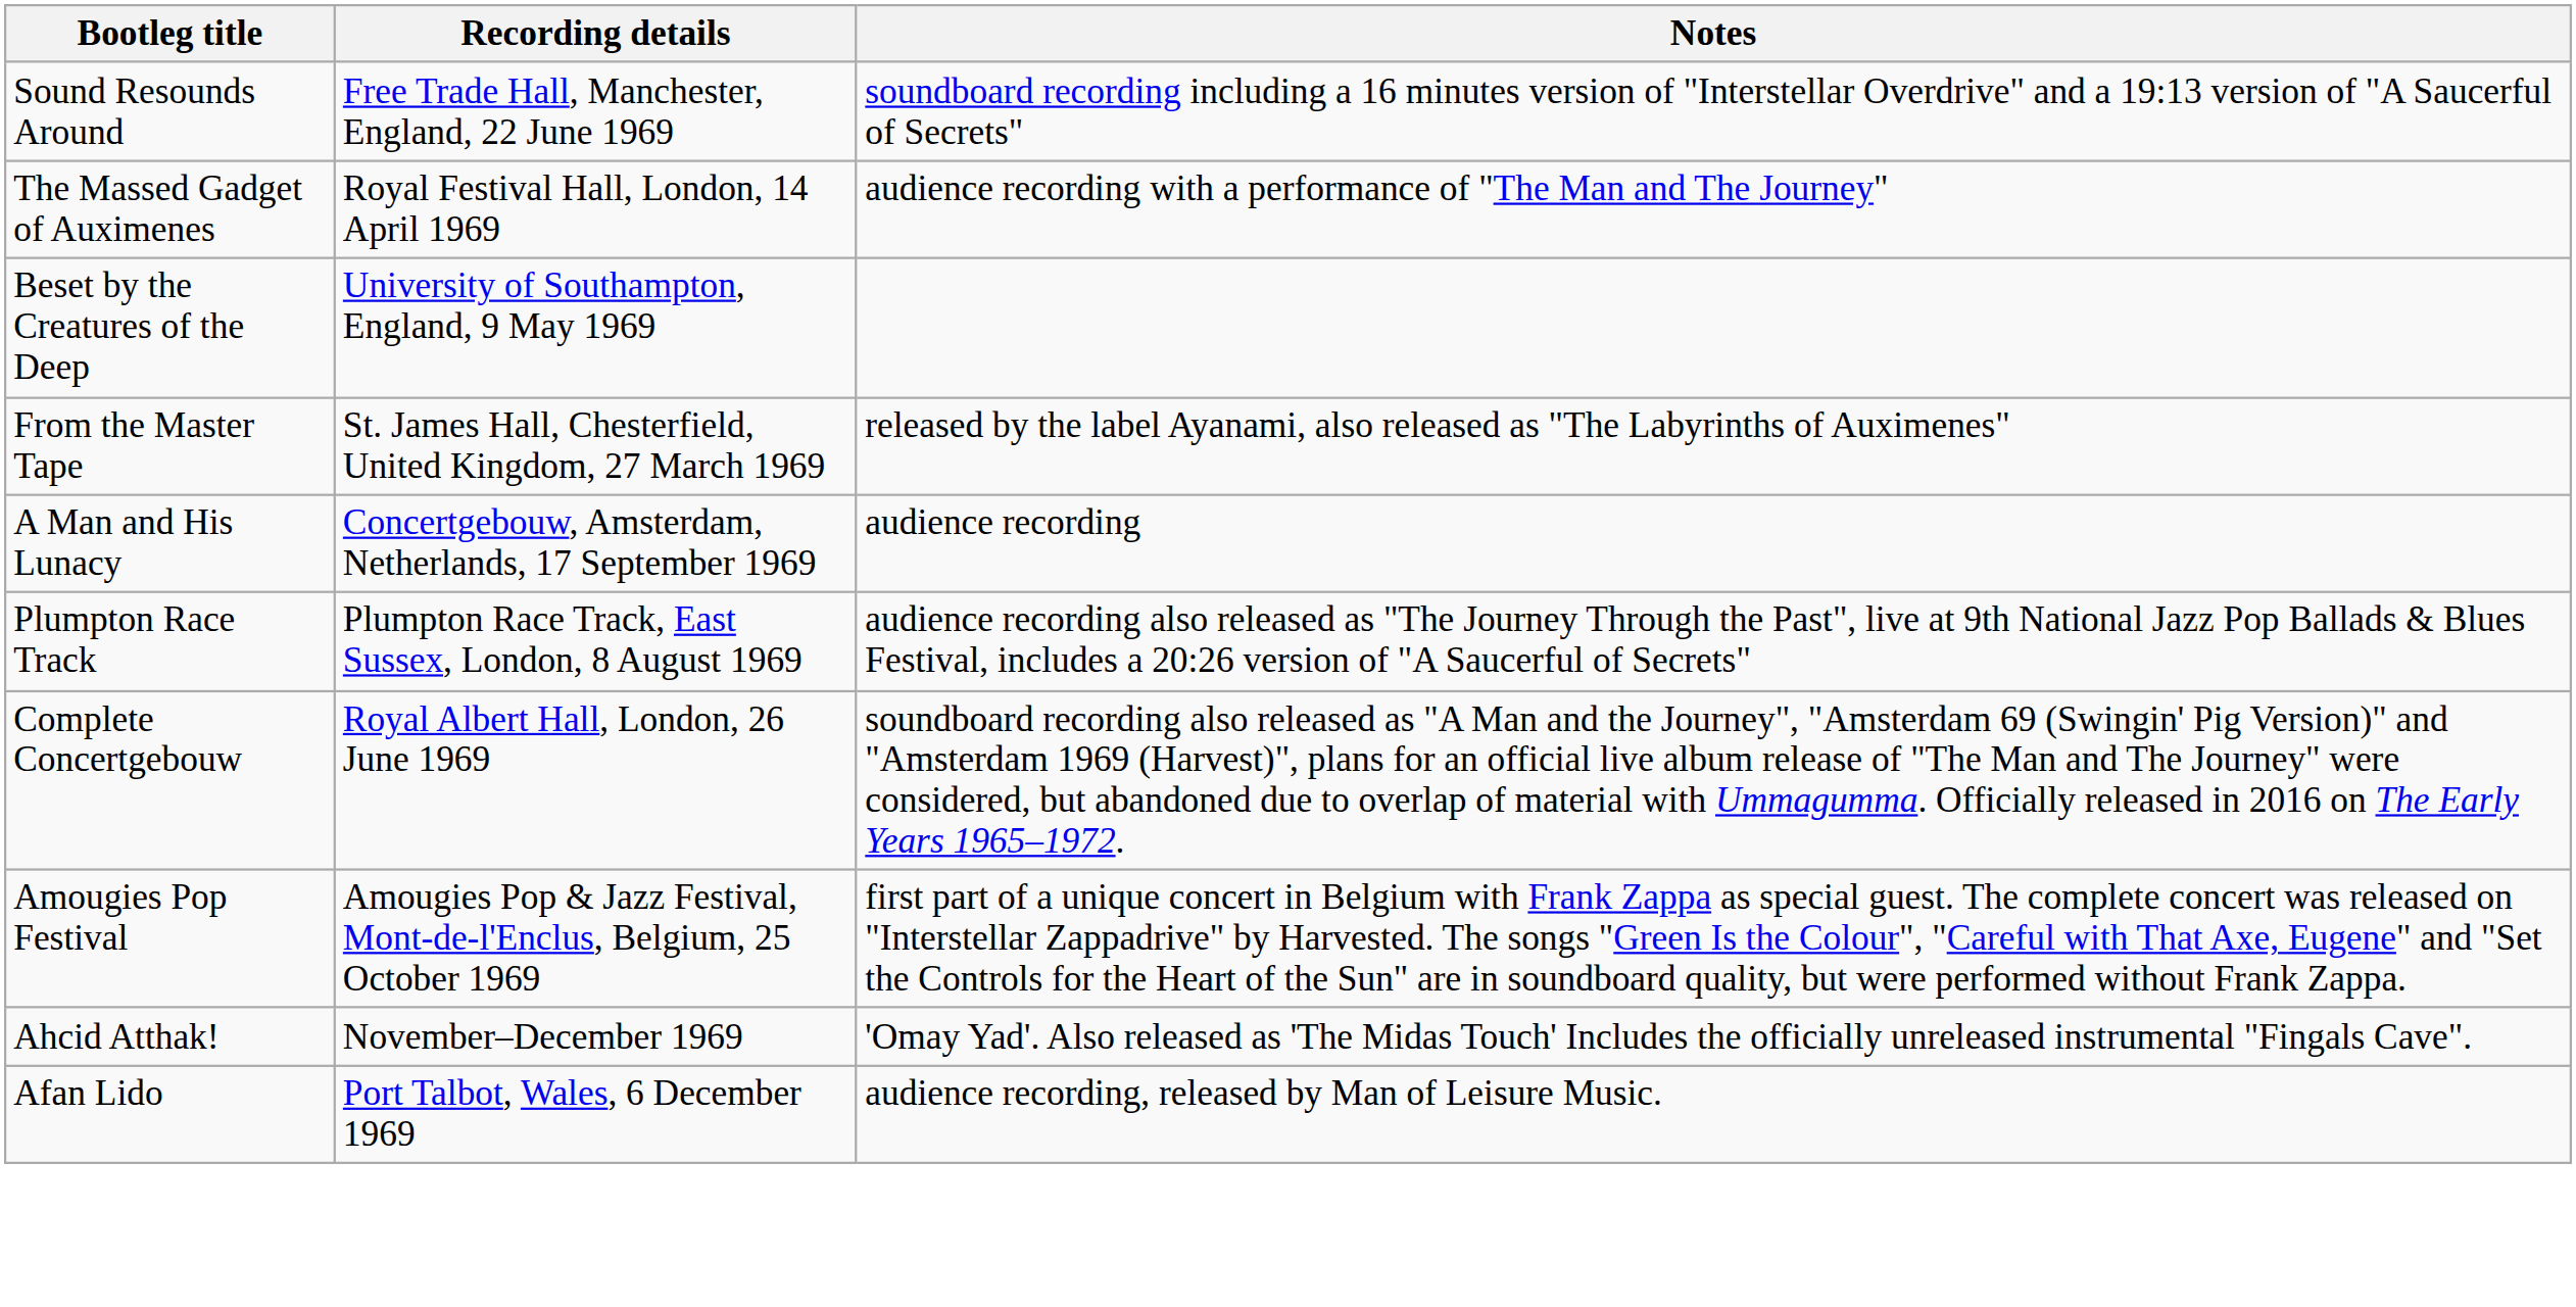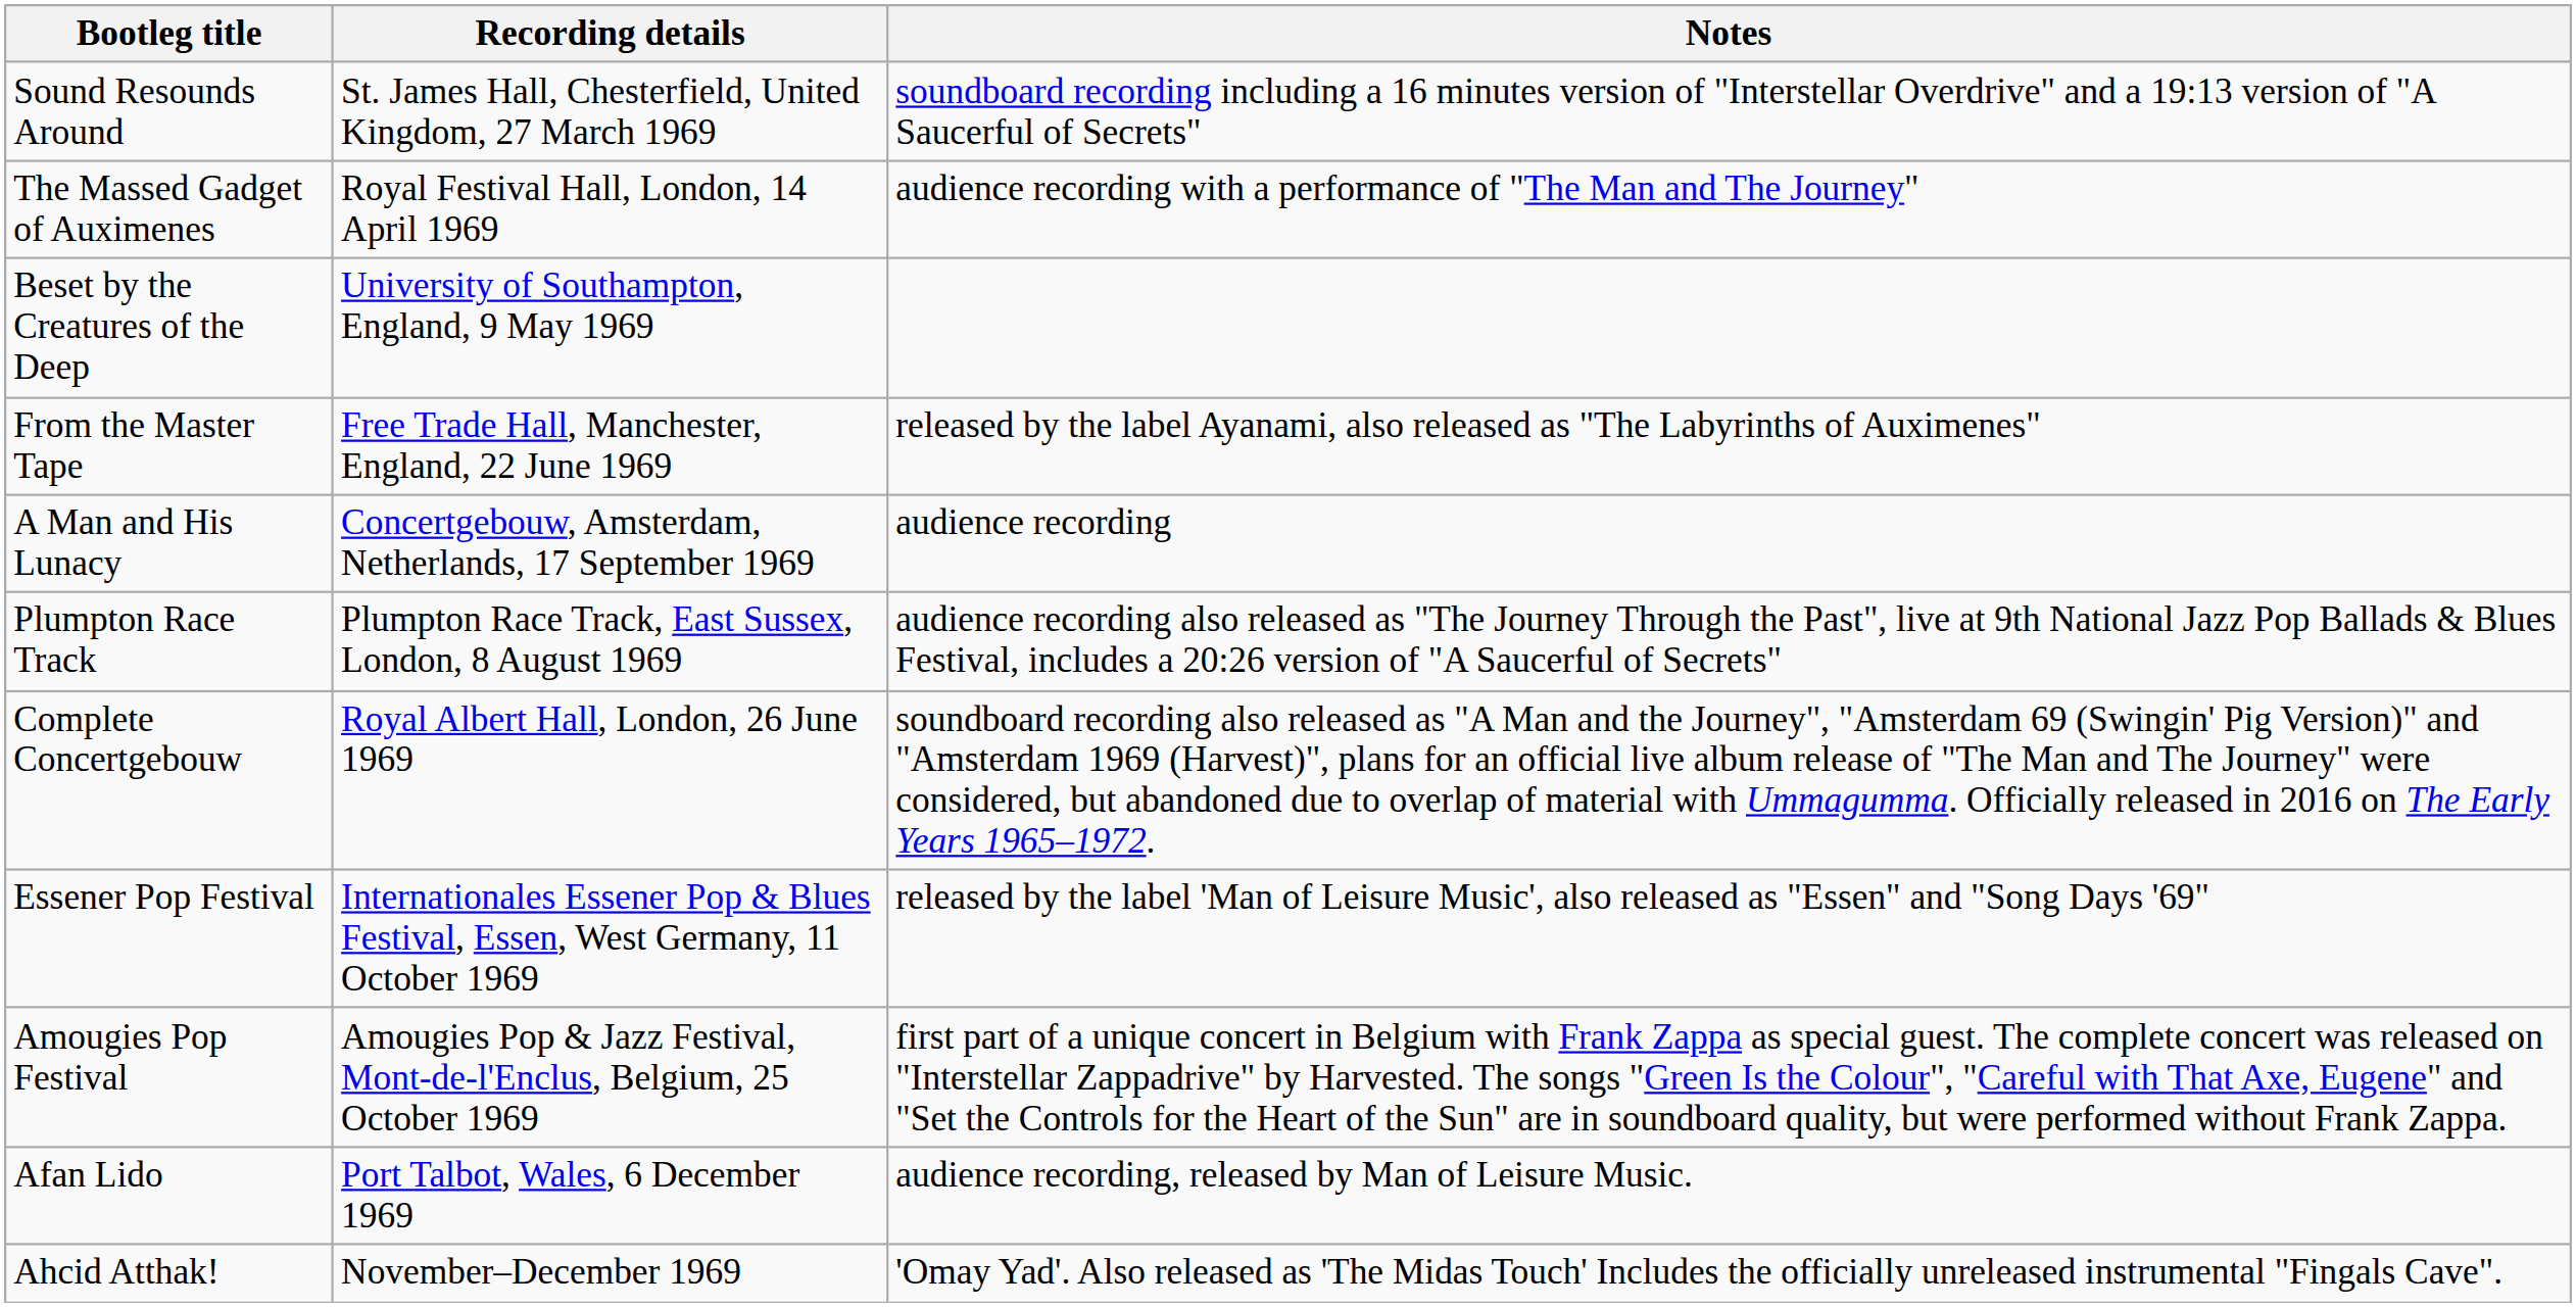Sound Resounds Around | Recording details: Free Trade Hall, Manchester, England, 22 June 1969 -> St. James Hall, Chesterfield, United Kingdom, 27 March 1969
From the Master Tape | Recording details: St. James Hall, Chesterfield, United Kingdom, 27 March 1969 -> Free Trade Hall, Manchester, England, 22 June 1969
+ row: Essener Pop Festival | Internationales Essener Pop & Blues Festival, Essen, West Germany, 11 October 1969 | released by the label 'Man of Leisure Music', also released as "Essen" and "Song Days '69"
rows swapped: Afan Lido <-> Ahcid Atthak!
